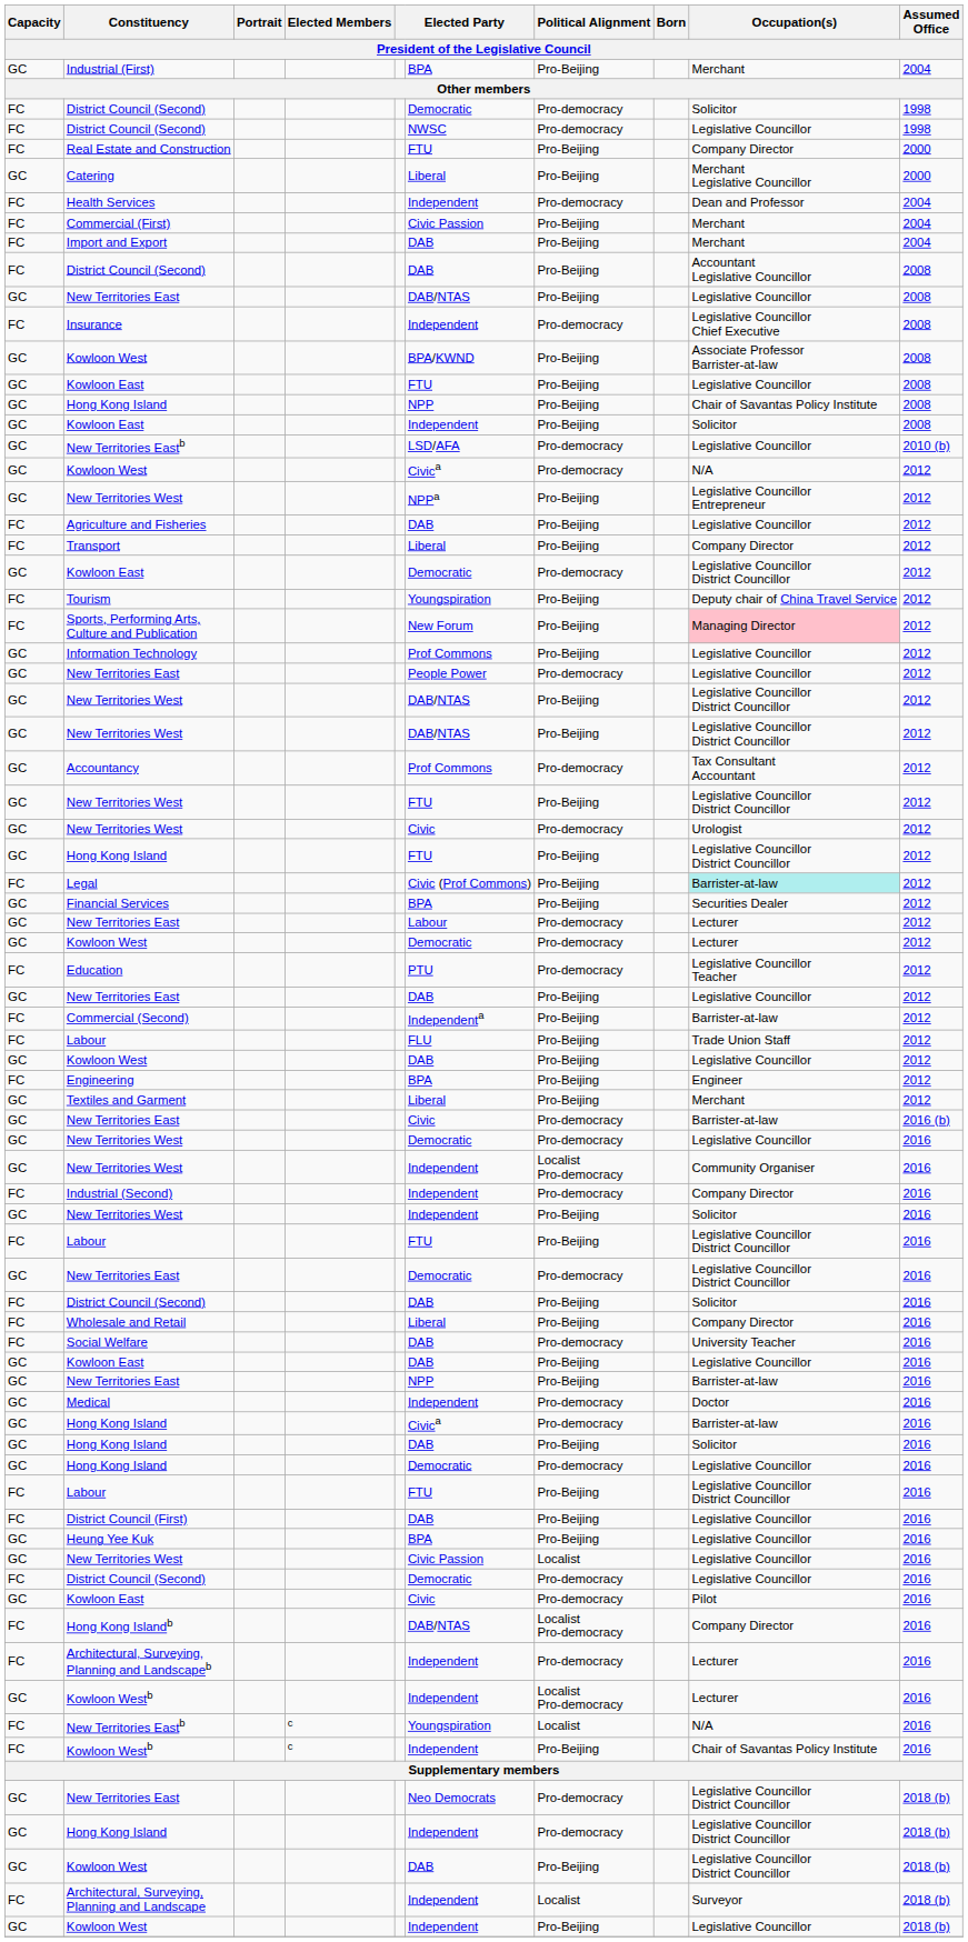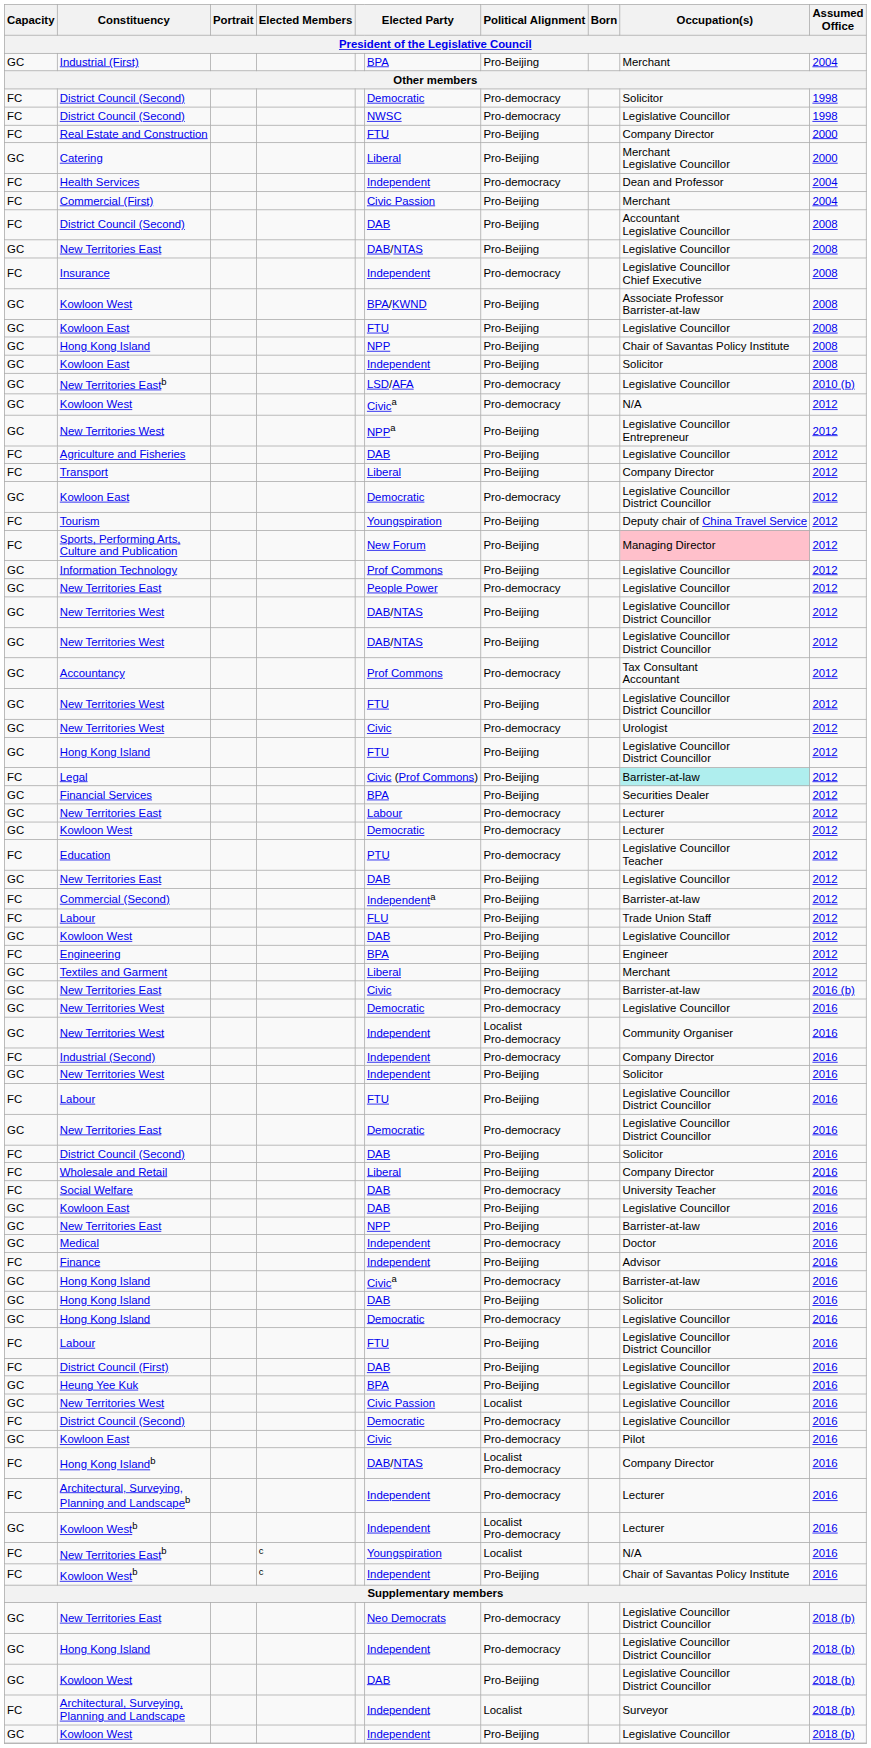- row: FC | Import and Export | DAB | Pro-Beijing | Merchant | 2004
+ row: FC | Finance | Independent | Pro-Beijing | Advisor | 2016
